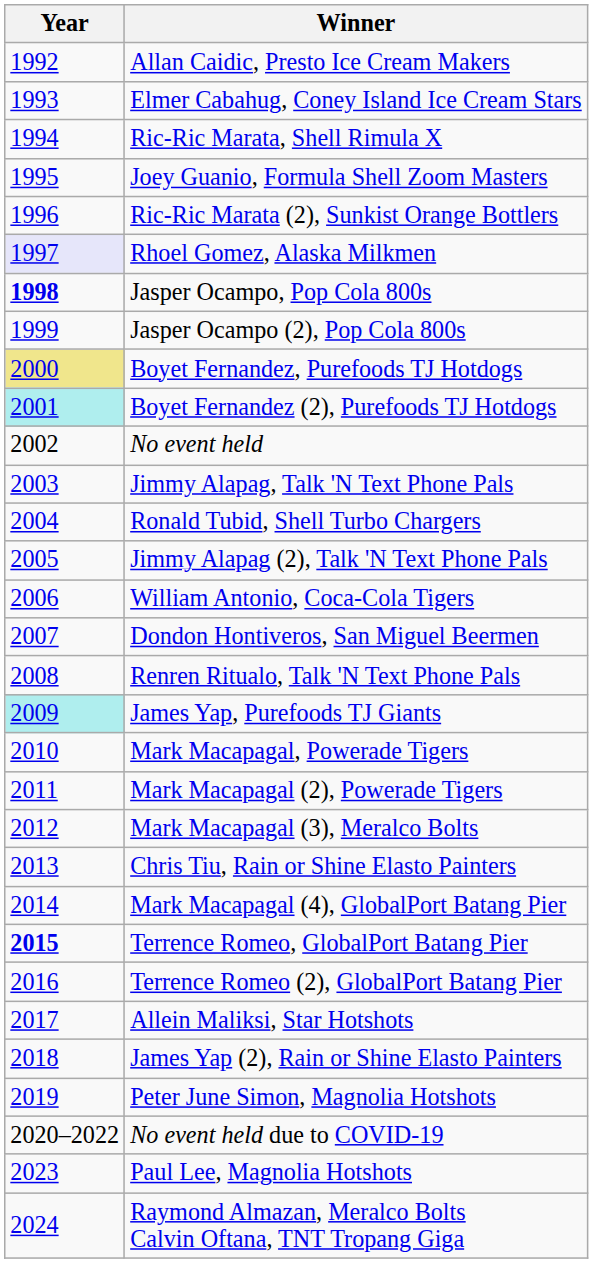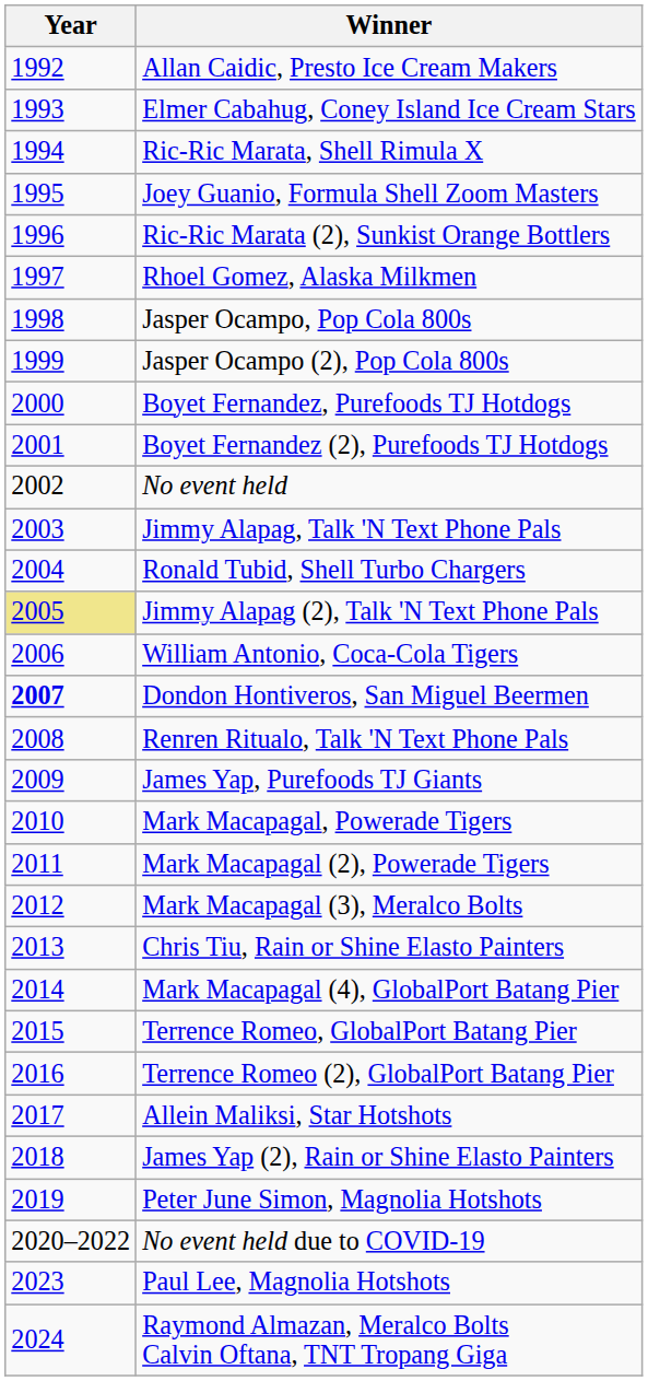Rhoel Gomez, Alaska Milkmen | Year: lavender background -> no background
Jasper Ocampo, Pop Cola 800s | Year: bold -> normal
Boyet Fernandez, Purefoods TJ Hotdogs | Year: khaki background -> no background
Boyet Fernandez (2), Purefoods TJ Hotdogs | Year: paleturquoise background -> no background
Jimmy Alapag (2), Talk 'N Text Phone Pals | Year: no background -> khaki background
Dondon Hontiveros, San Miguel Beermen | Year: normal -> bold
James Yap, Purefoods TJ Giants | Year: paleturquoise background -> no background
Terrence Romeo, GlobalPort Batang Pier | Year: bold -> normal
